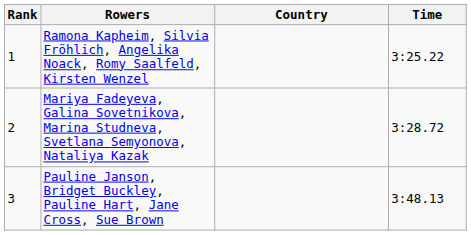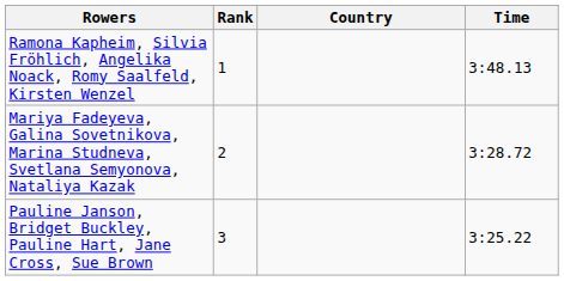columns swapped: Rank <-> Rowers
row 2 | Time: 3:25.22 -> 3:48.13
row 4 | Time: 3:48.13 -> 3:25.22
